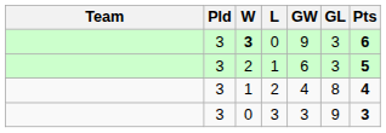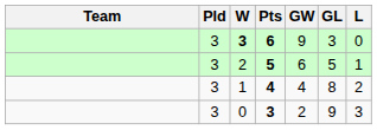columns swapped: L <-> Pts
row 3 | GL: 3 -> 5
row 5 | GW: 3 -> 2
